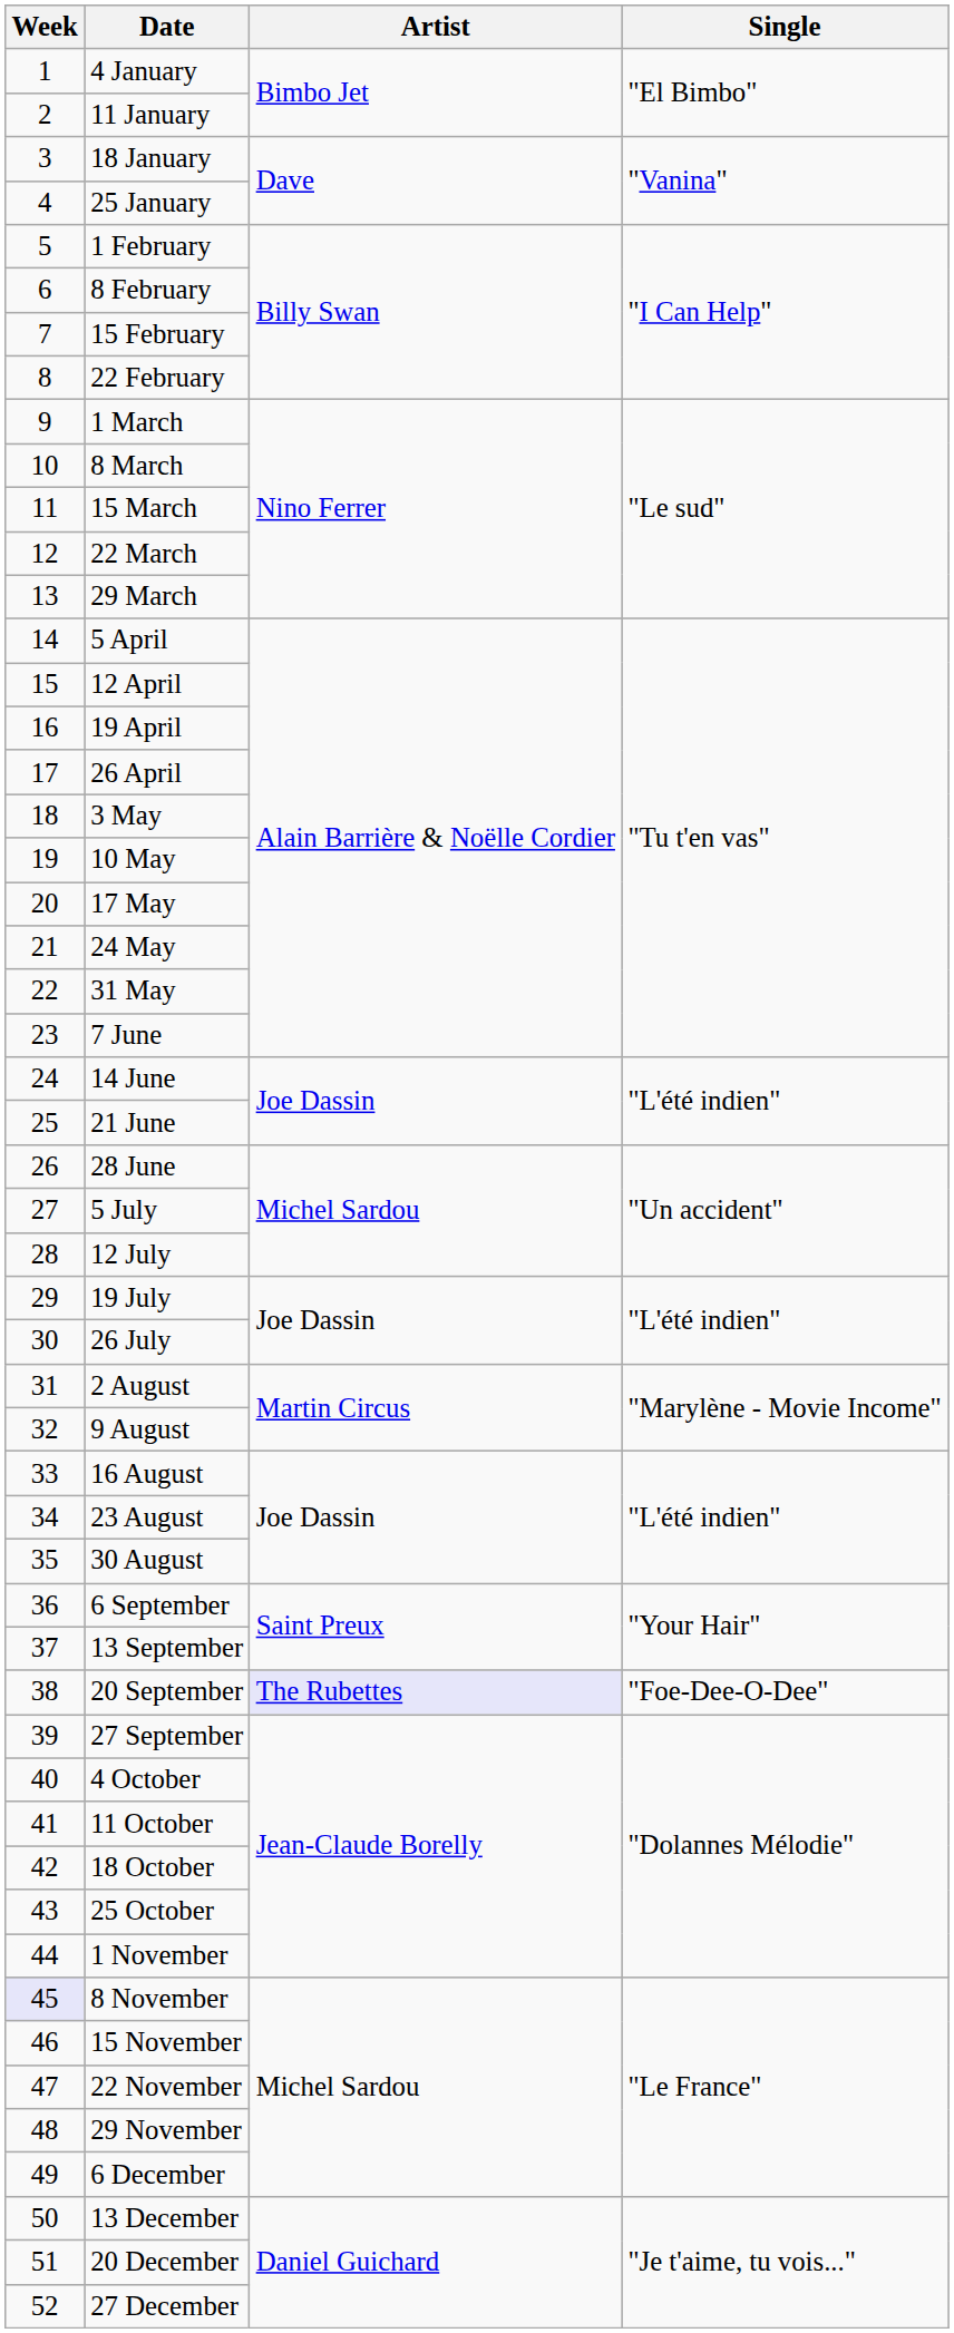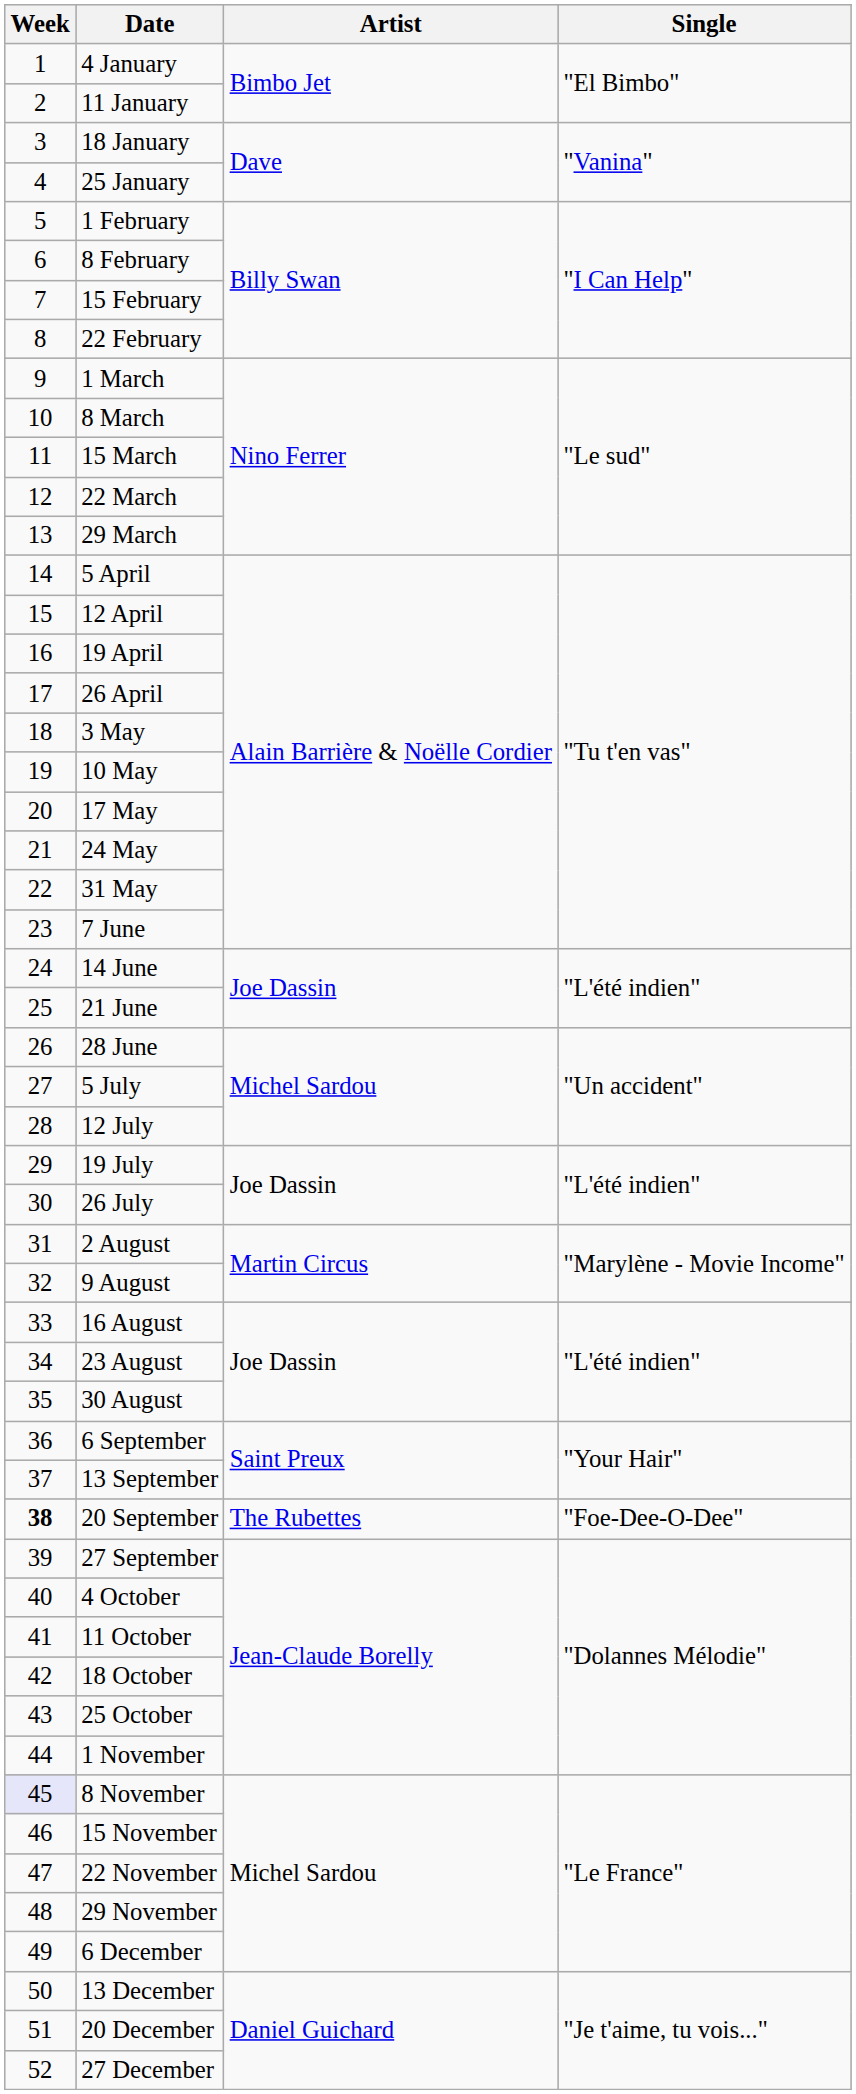20 September | Week: normal -> bold
20 September | Artist: lavender background -> no background
